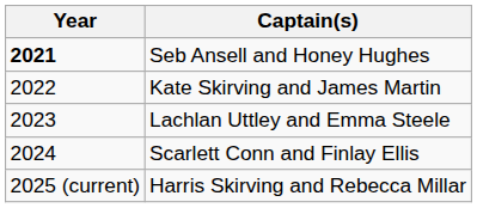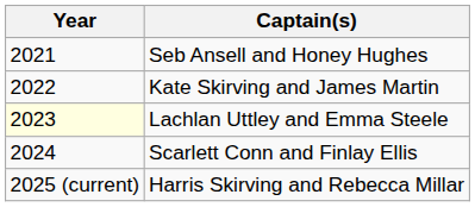Seb Ansell and Honey Hughes | Year: bold -> normal
Lachlan Uttley and Emma Steele | Year: no background -> lightyellow background
